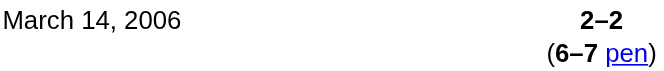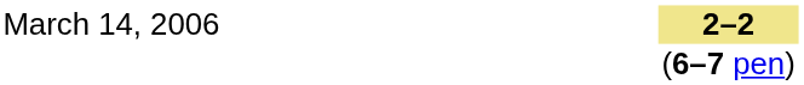March 14, 2006 | column 2: no background -> khaki background
